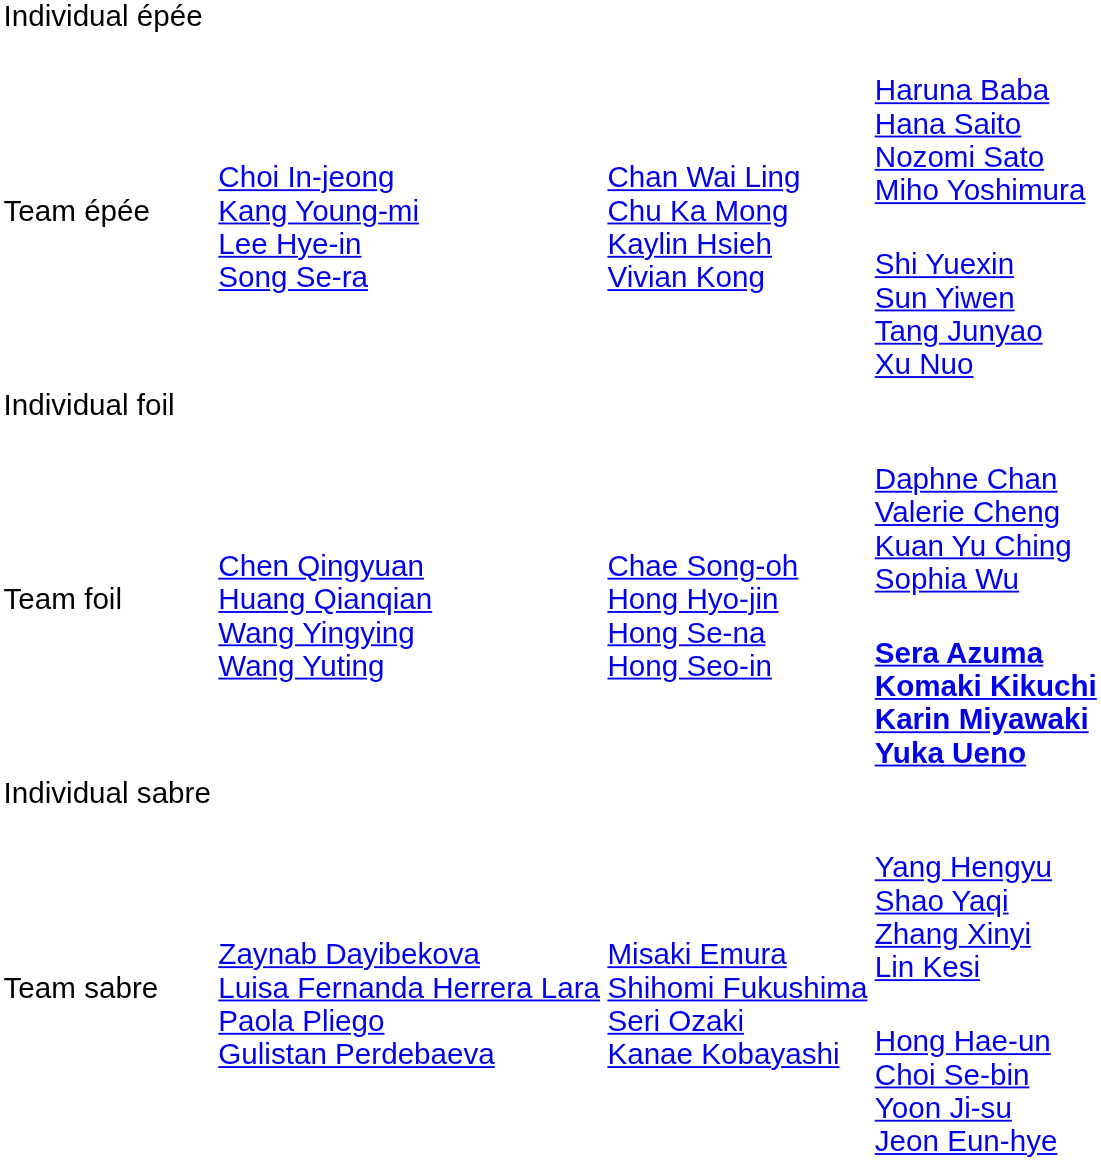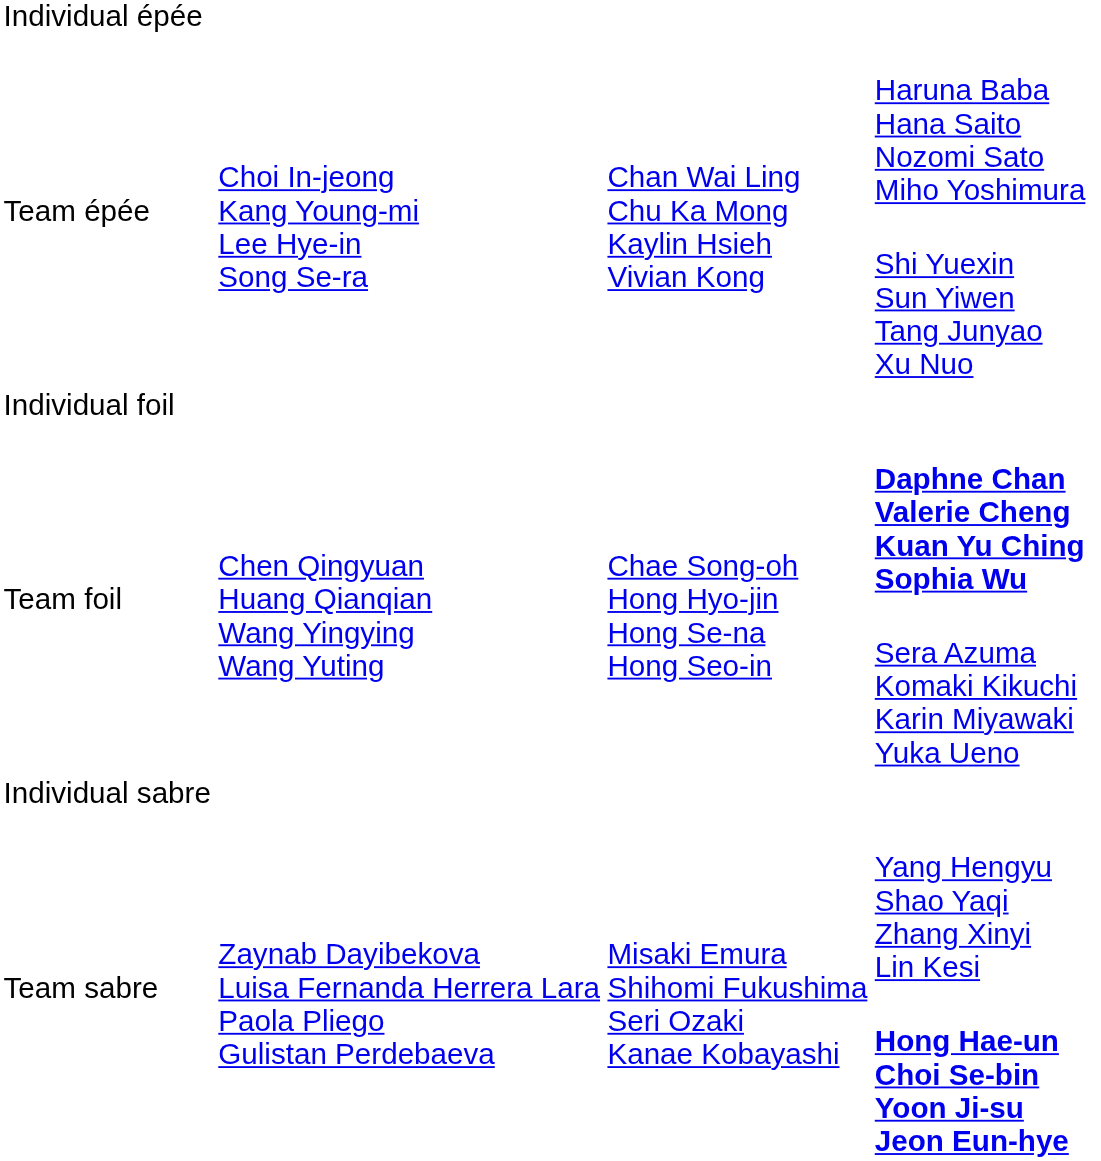Daphne Chan Valerie Cheng Kuan Yu Ching Sophia Wu | column 4: normal -> bold
Sera Azuma Komaki Kikuchi Karin Miyawaki Yuka Ueno | column 4: bold -> normal
Hong Hae-un Choi Se-bin Yoon Ji-su Jeon Eun-hye | column 4: normal -> bold
